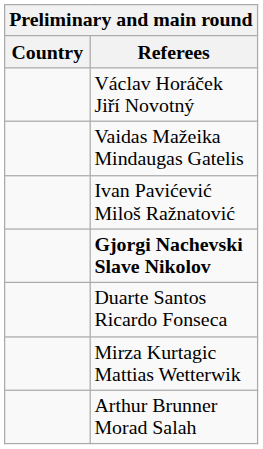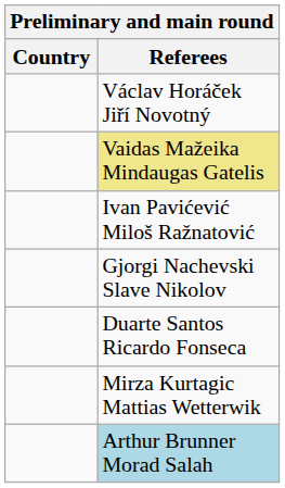Vaidas Mažeika Mindaugas Gatelis | Referees: no background -> khaki background
Gjorgi Nachevski Slave Nikolov | Referees: bold -> normal
Arthur Brunner Morad Salah | Referees: no background -> lightblue background
